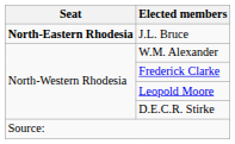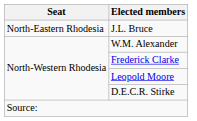J.L. Bruce | Seat: bold -> normal
